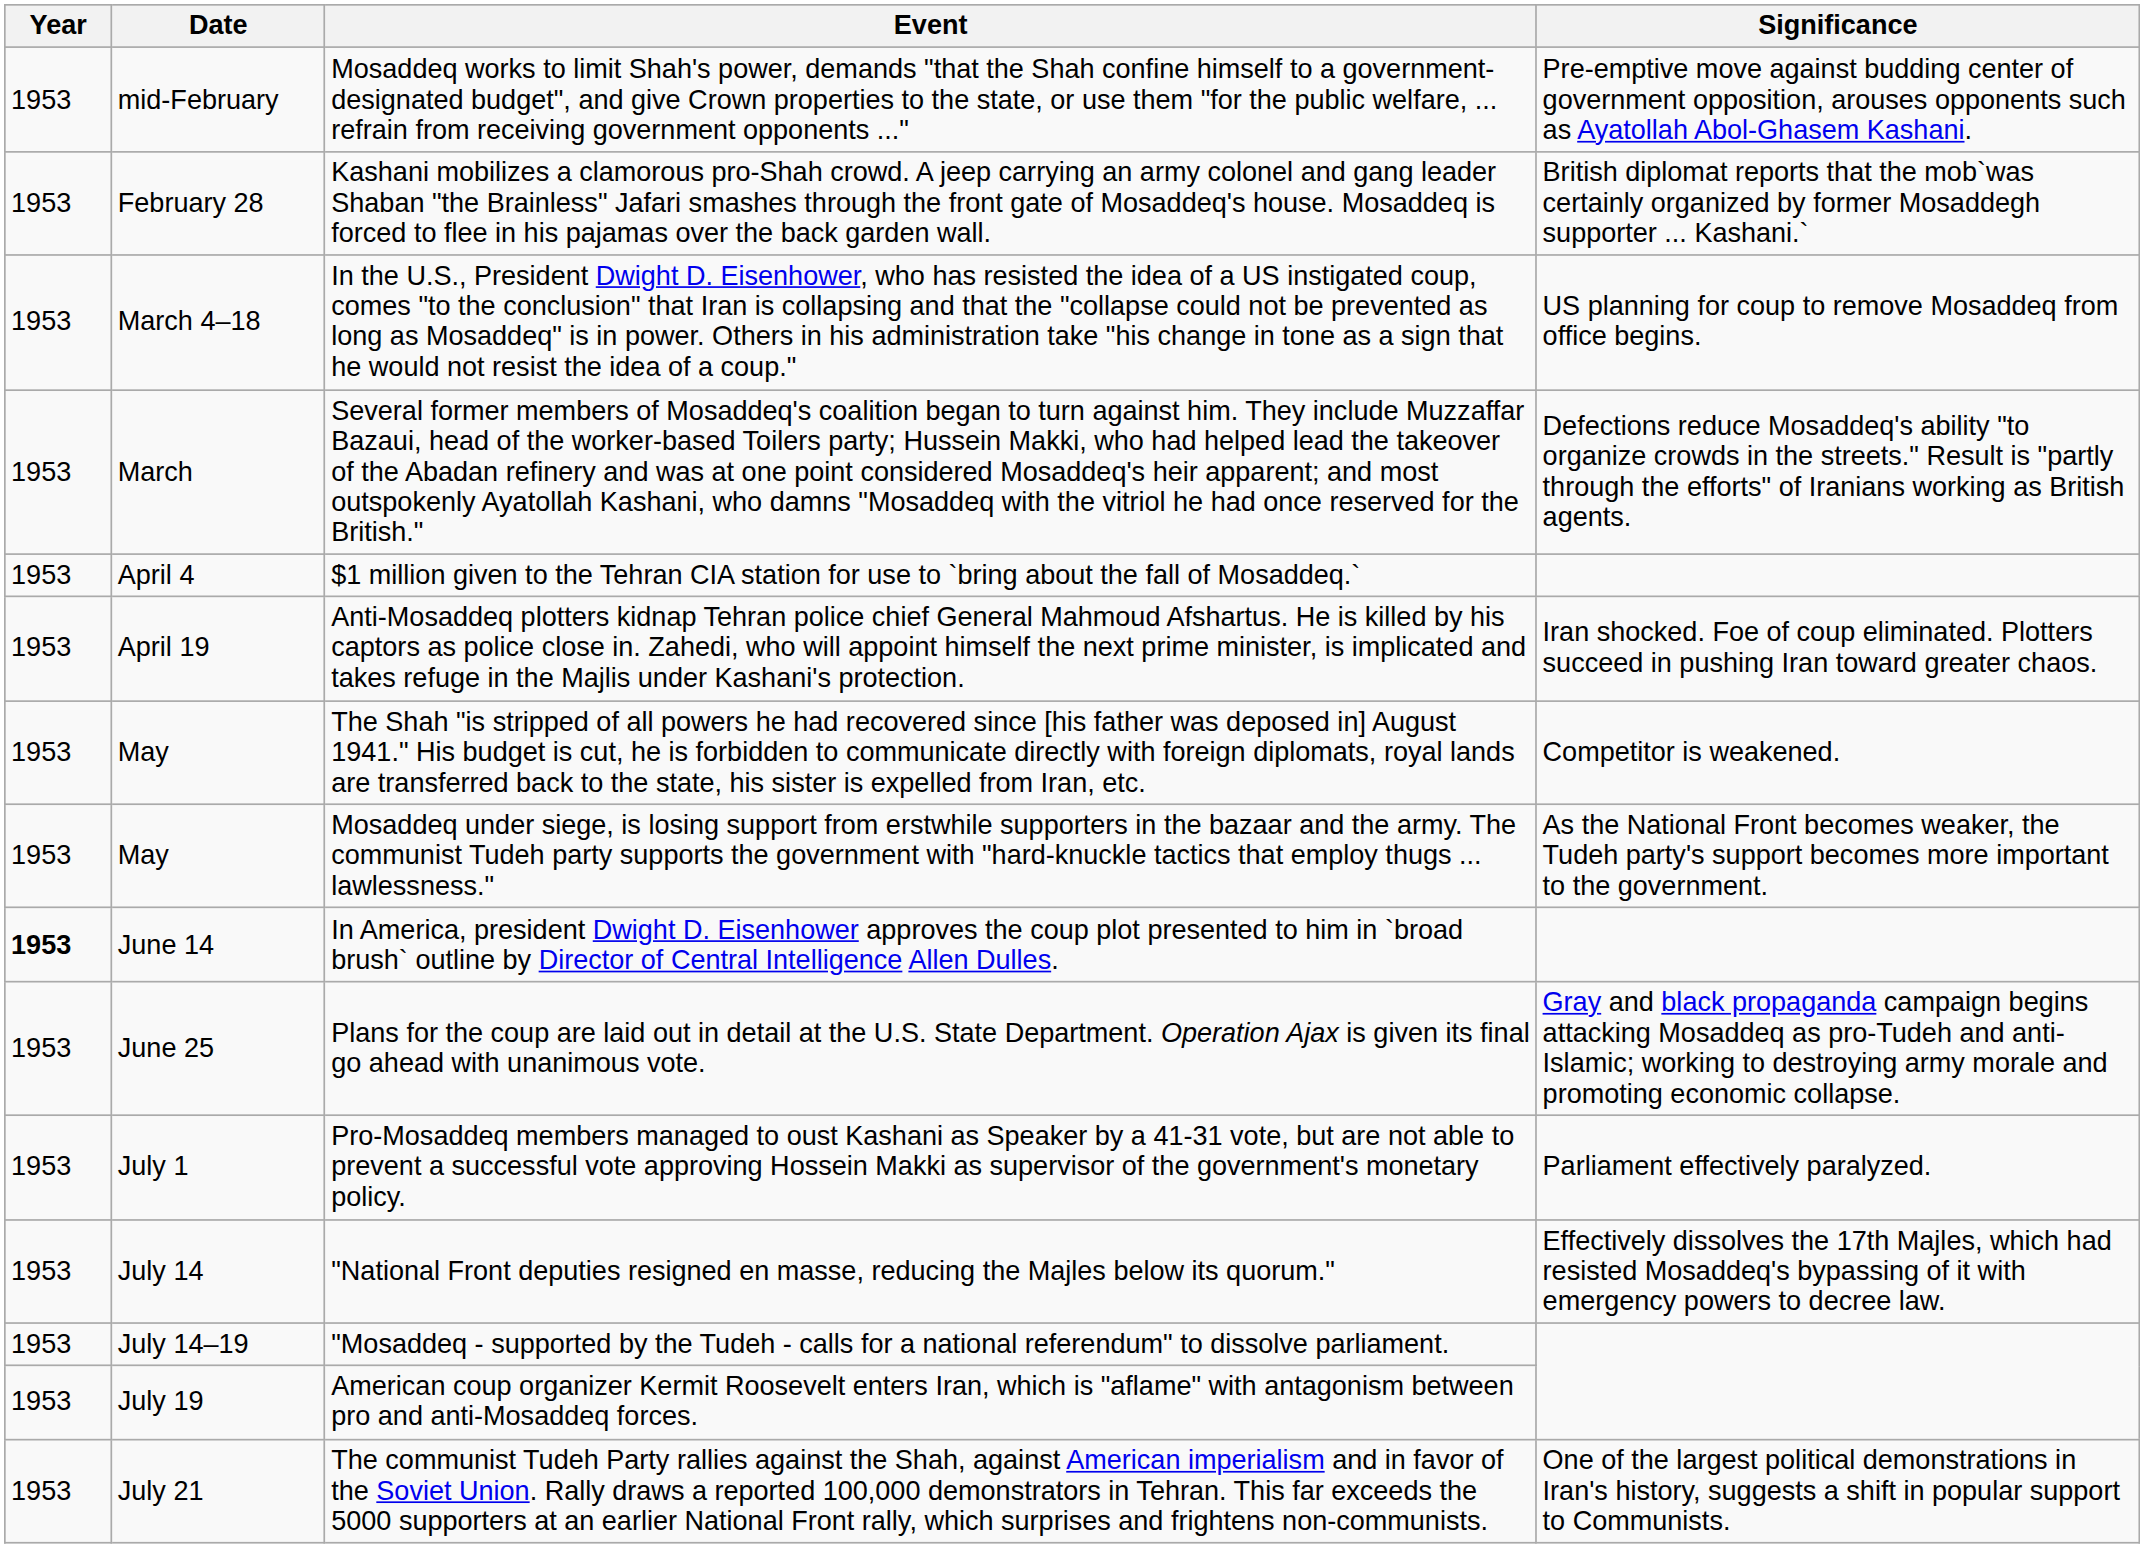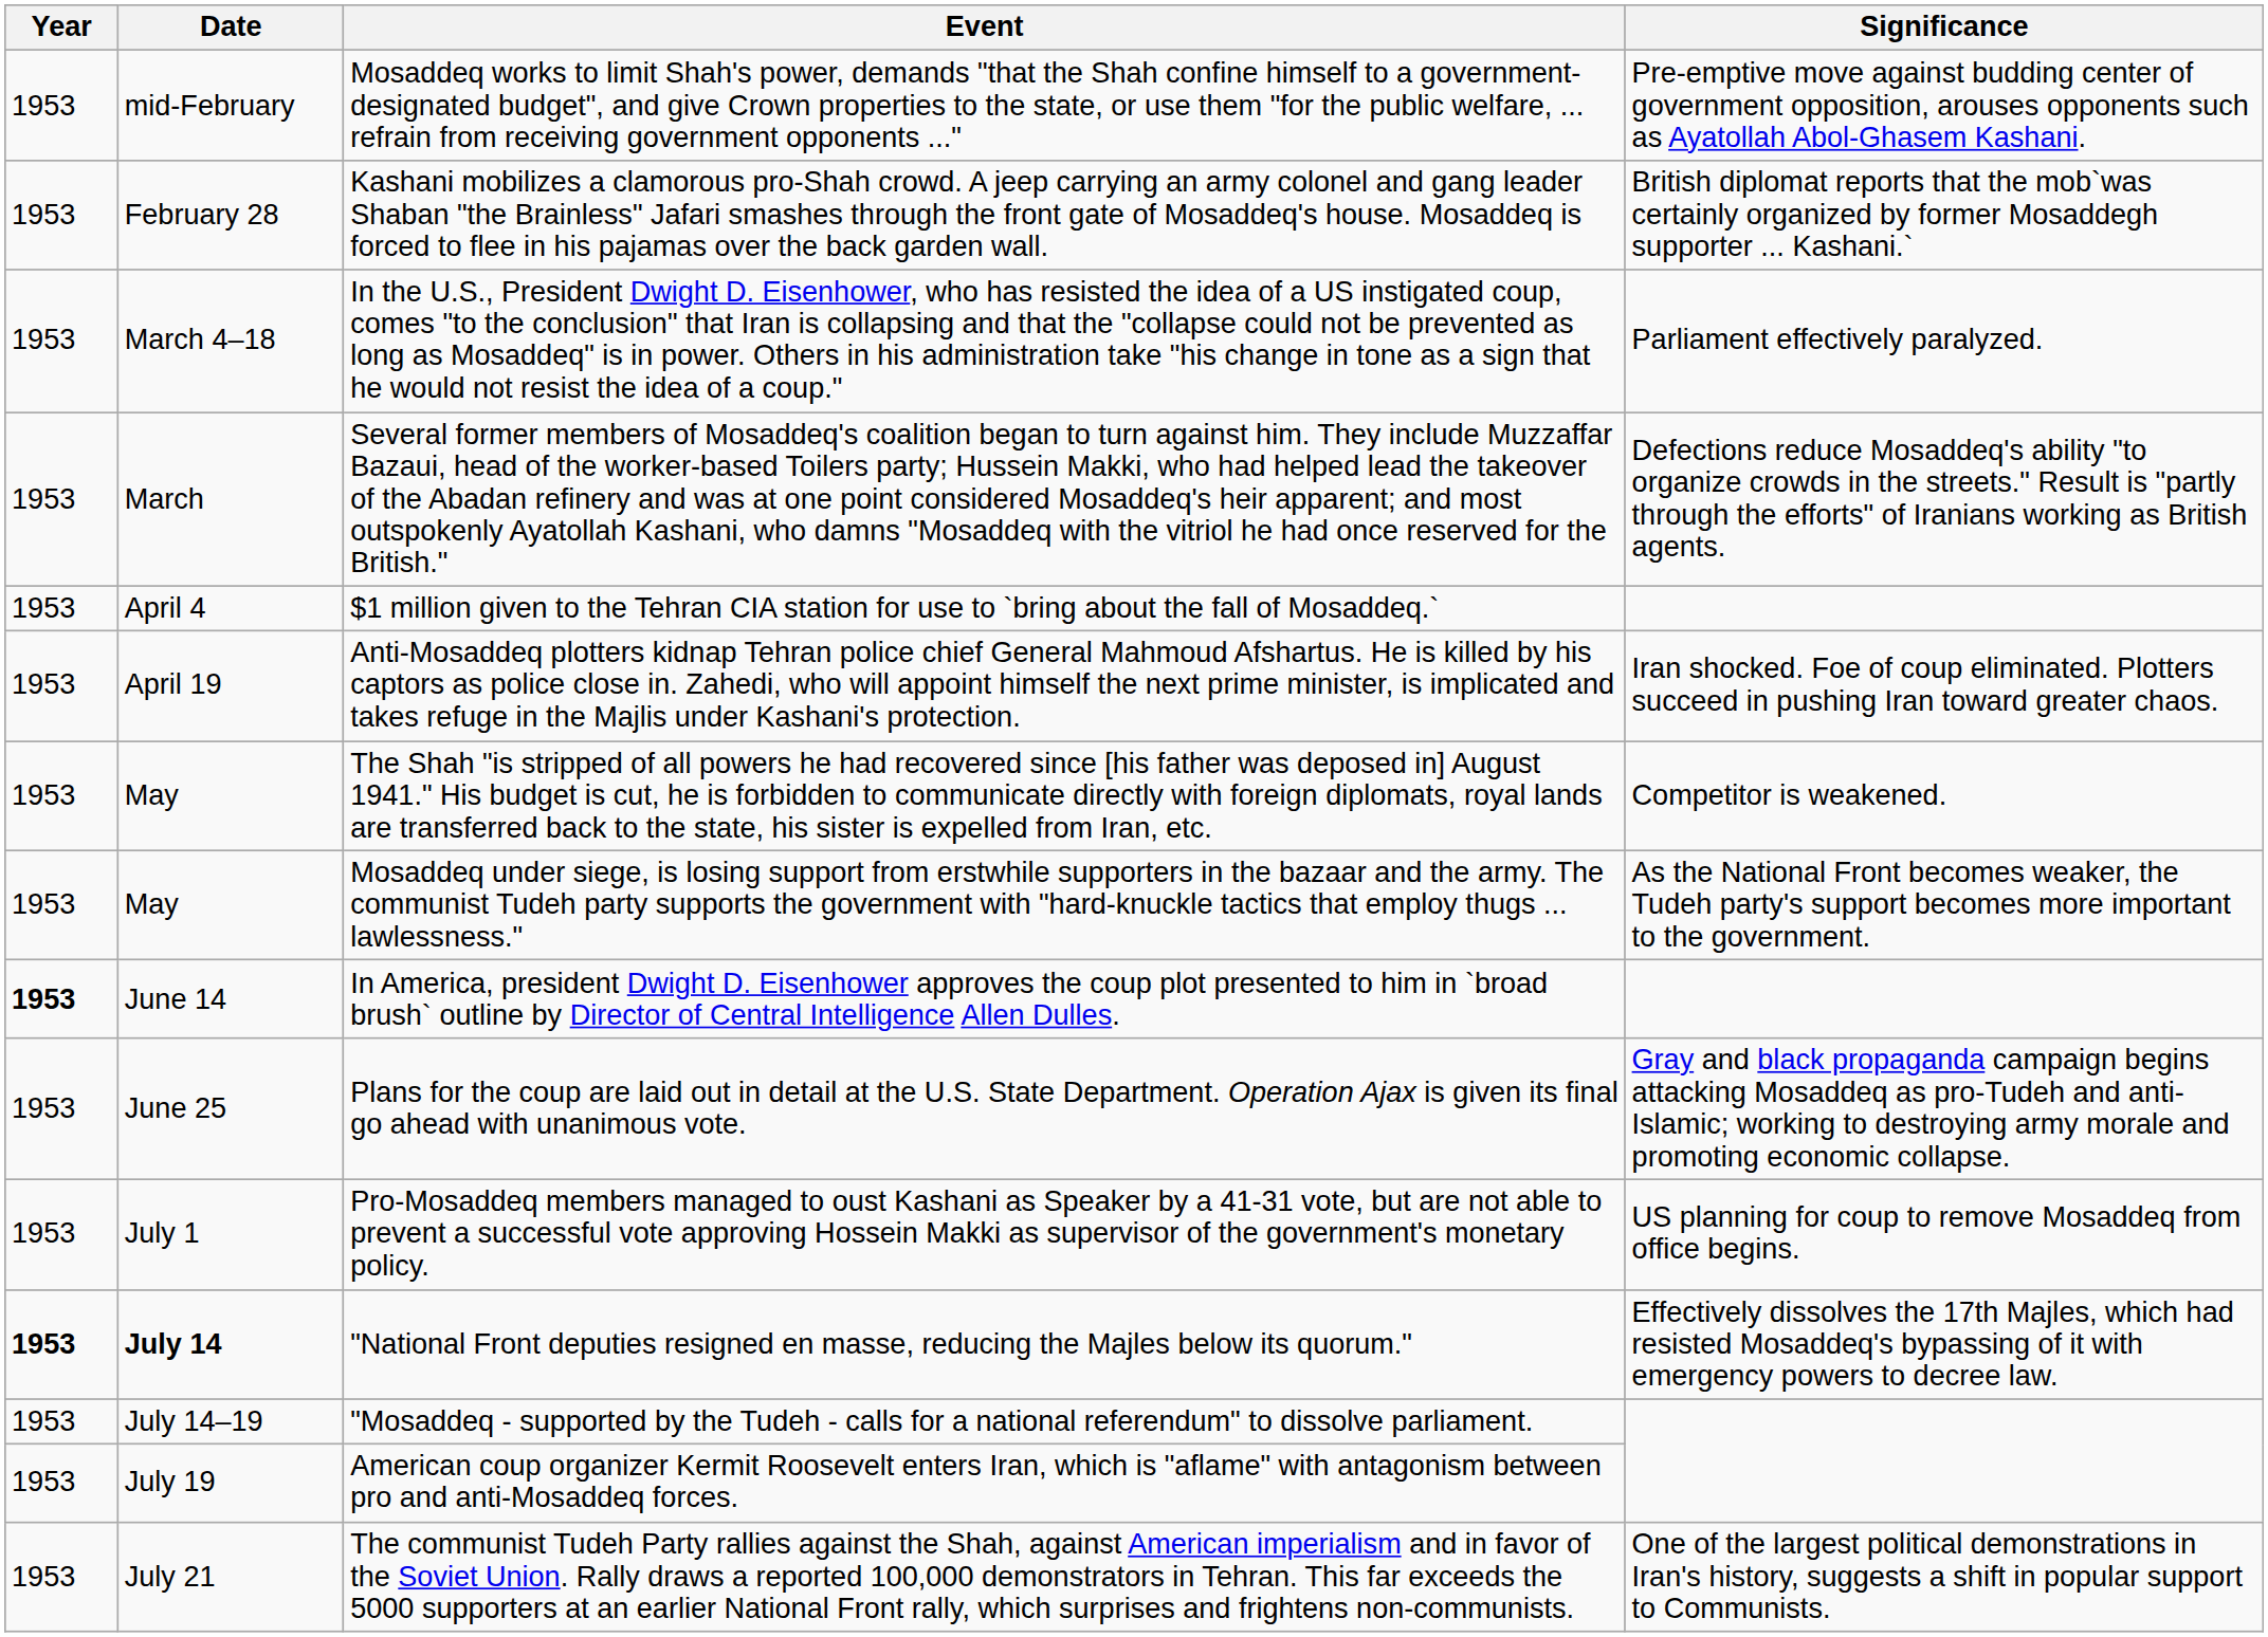row 4 | Significance: US planning for coup to remove Mosaddeq from office begins. -> Parliament effectively paralyzed.
row 12 | Significance: Parliament effectively paralyzed. -> US planning for coup to remove Mosaddeq from office begins.
row 13 | Year: normal -> bold
row 13 | Date: normal -> bold
